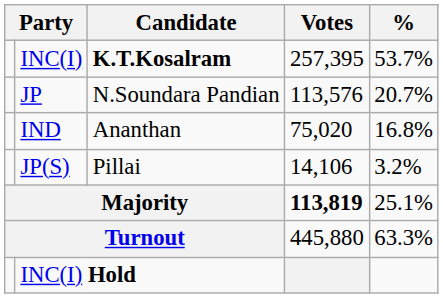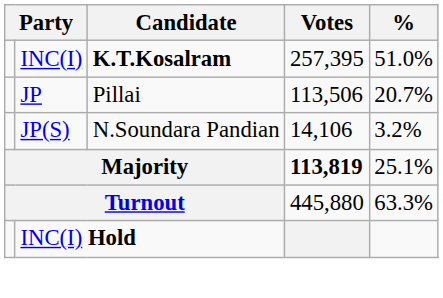INC(I) | %: 53.7% -> 51.0%
JP | Candidate: N.Soundara Pandian -> Pillai
JP | Votes: 113,576 -> 113,506
- row: IND | Ananthan | 75,020 | 16.8%
JP(S) | Candidate: Pillai -> N.Soundara Pandian
